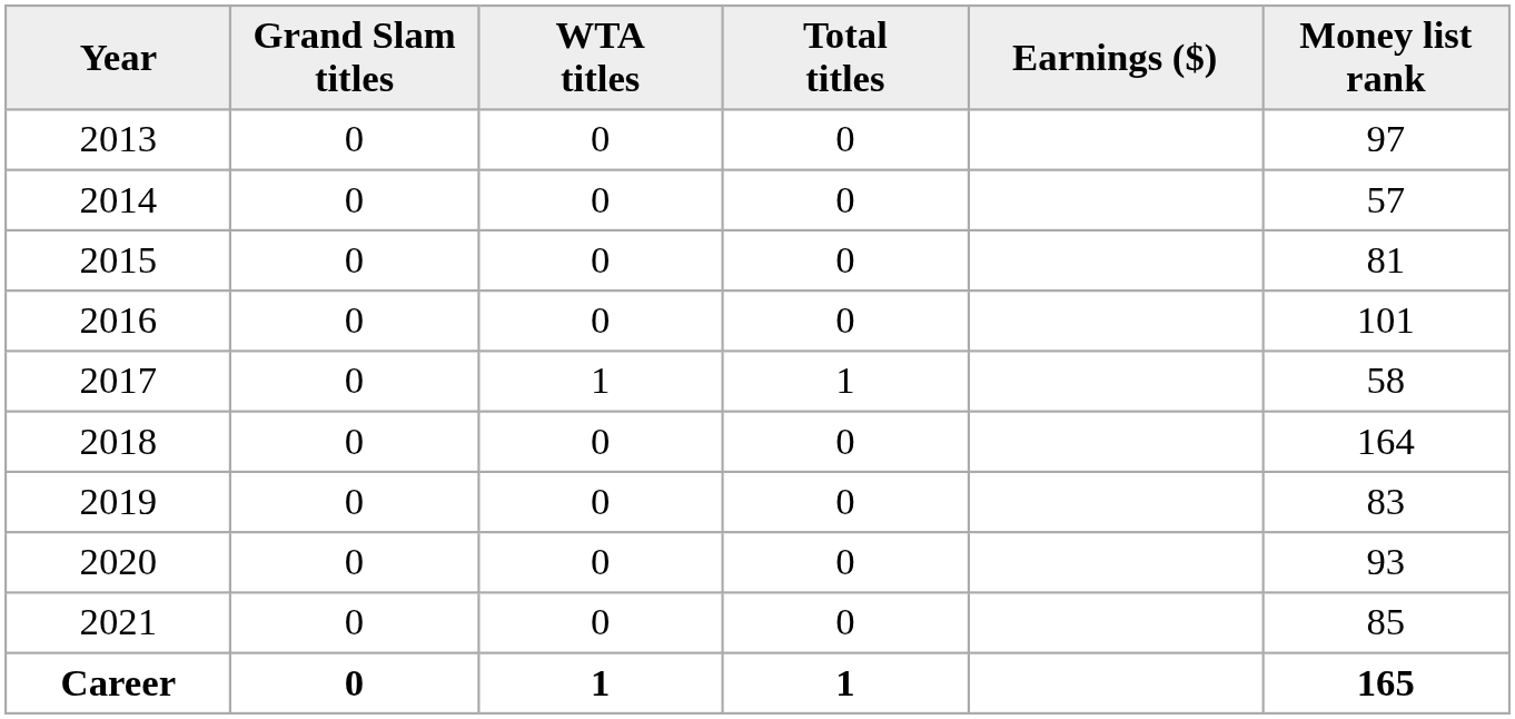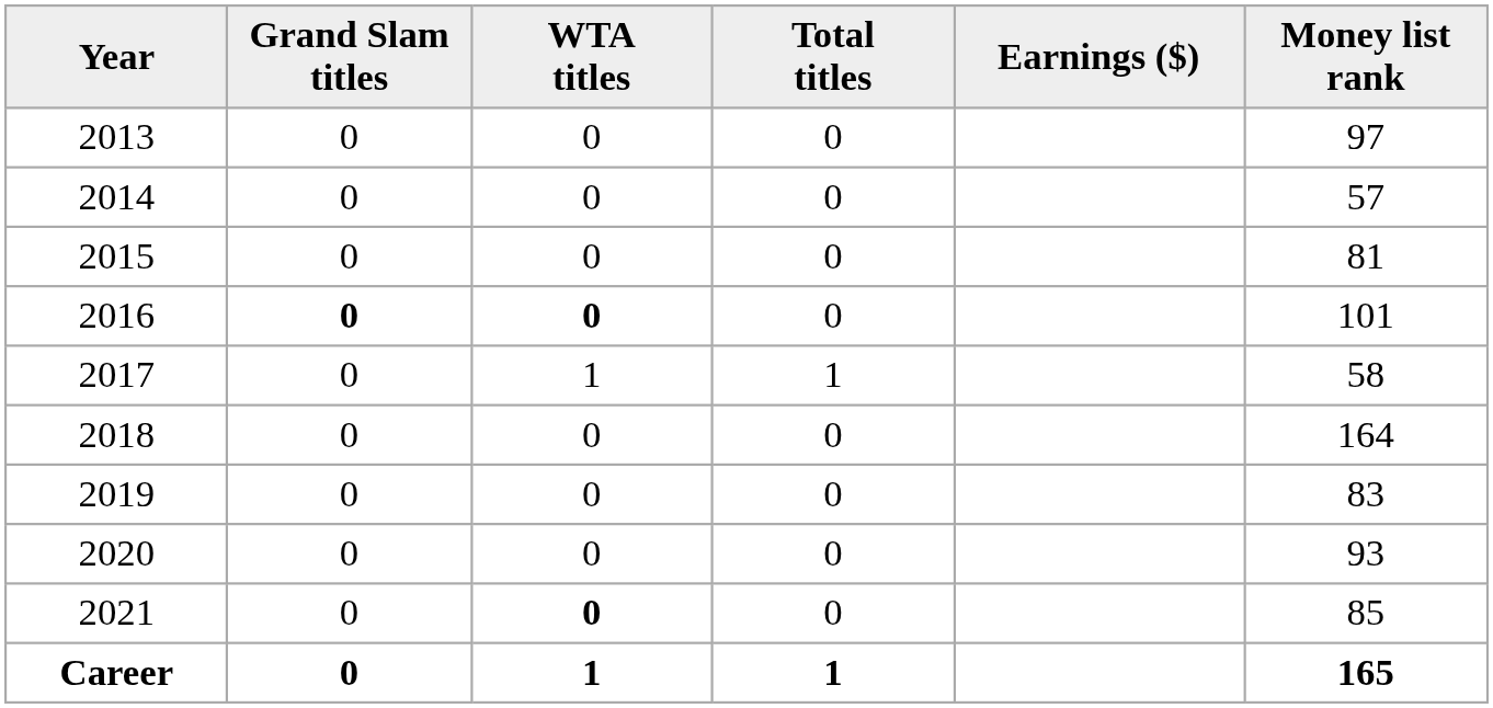2016 | column 2: normal -> bold
2016 | column 3: normal -> bold
2021 | column 3: normal -> bold
